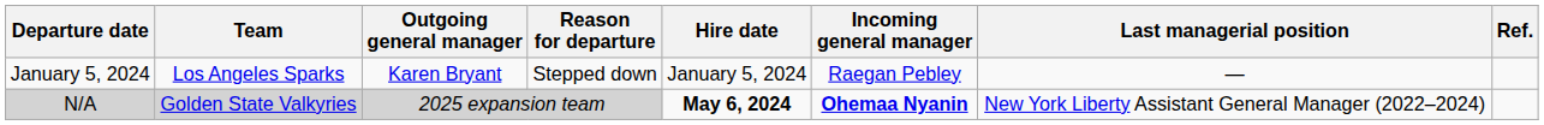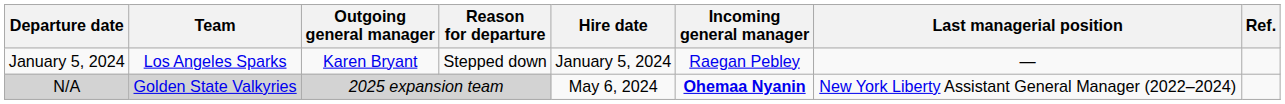N/A | Hire date: bold -> normal
